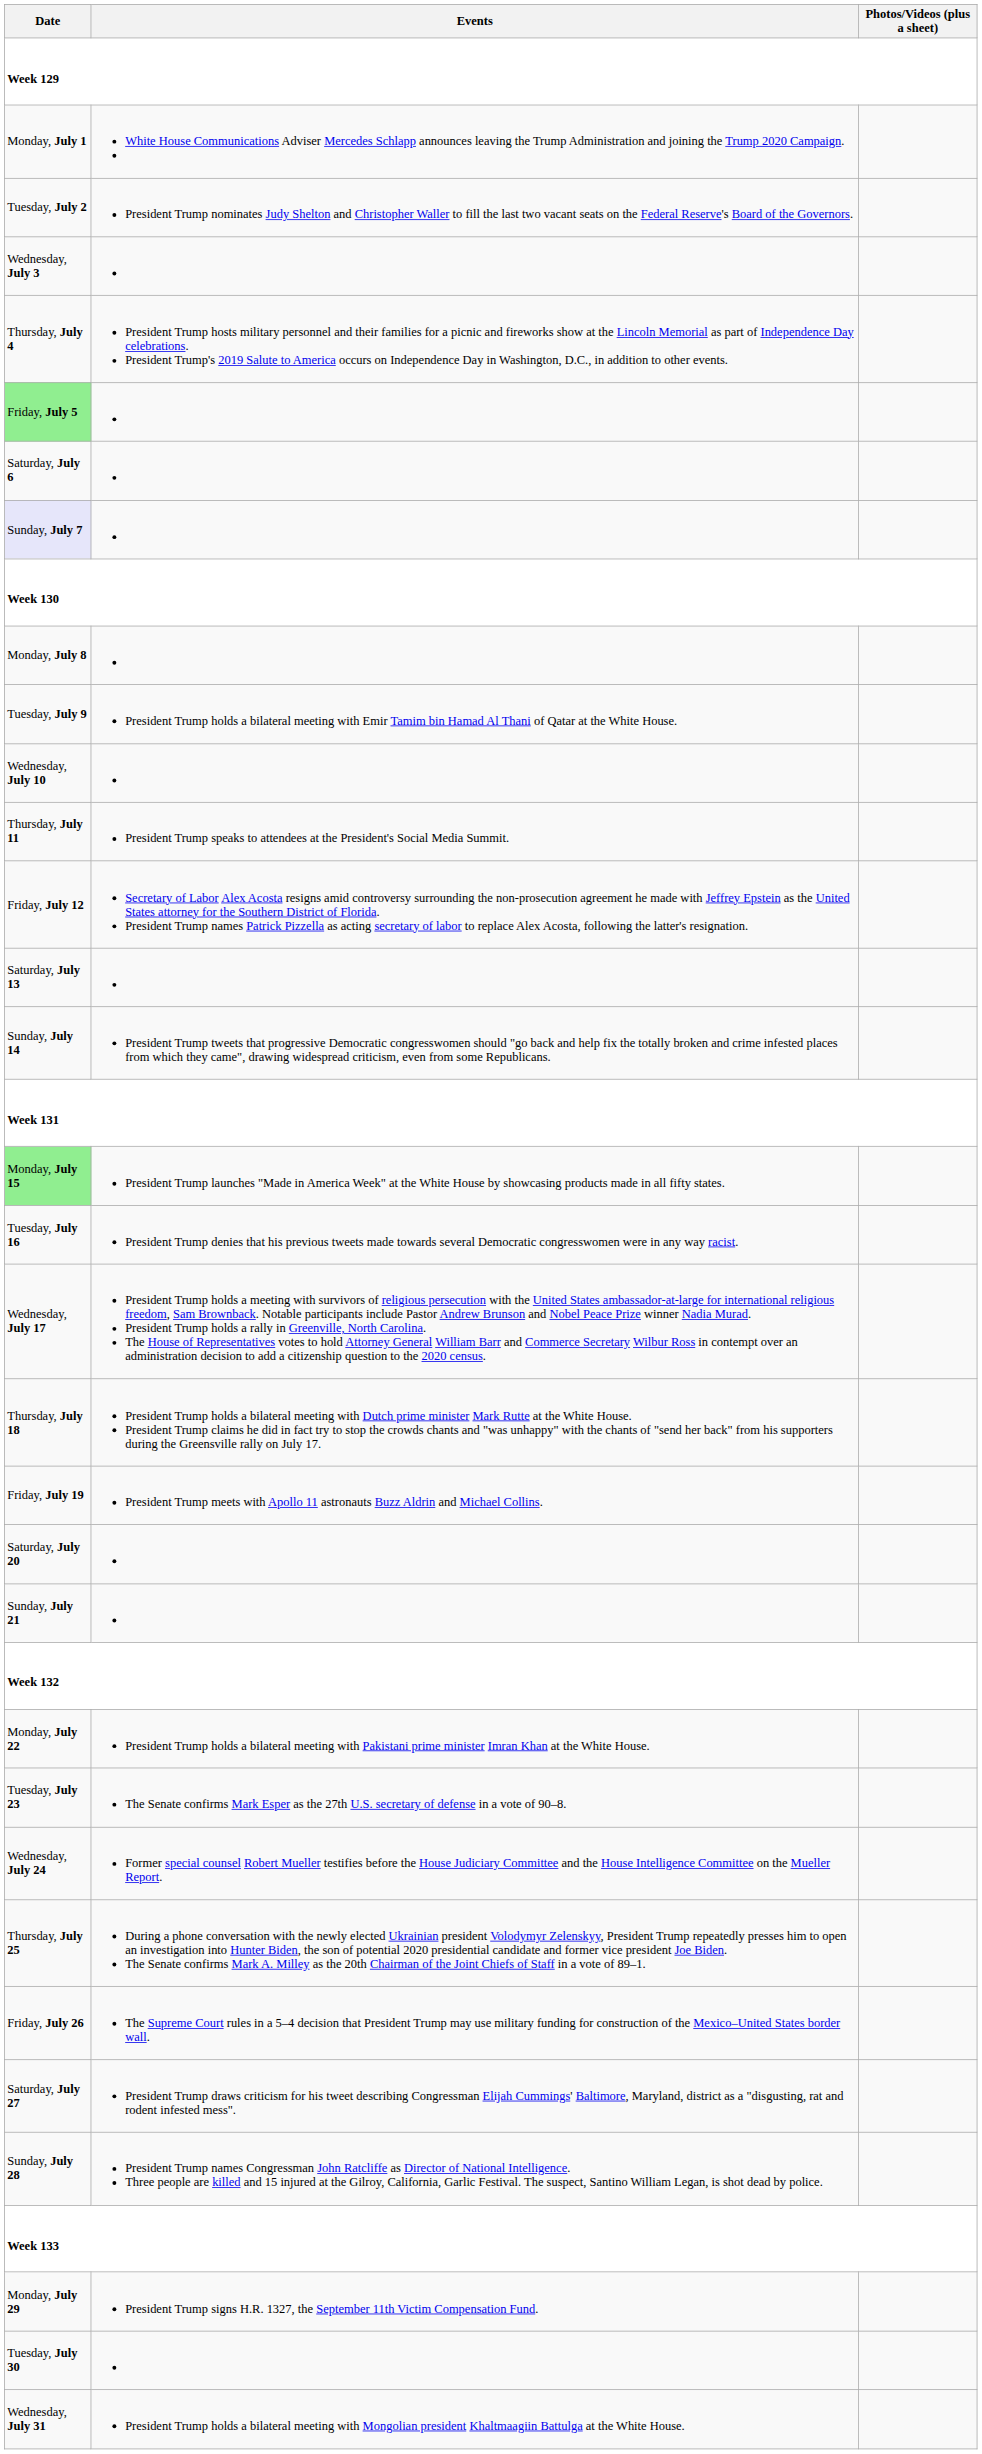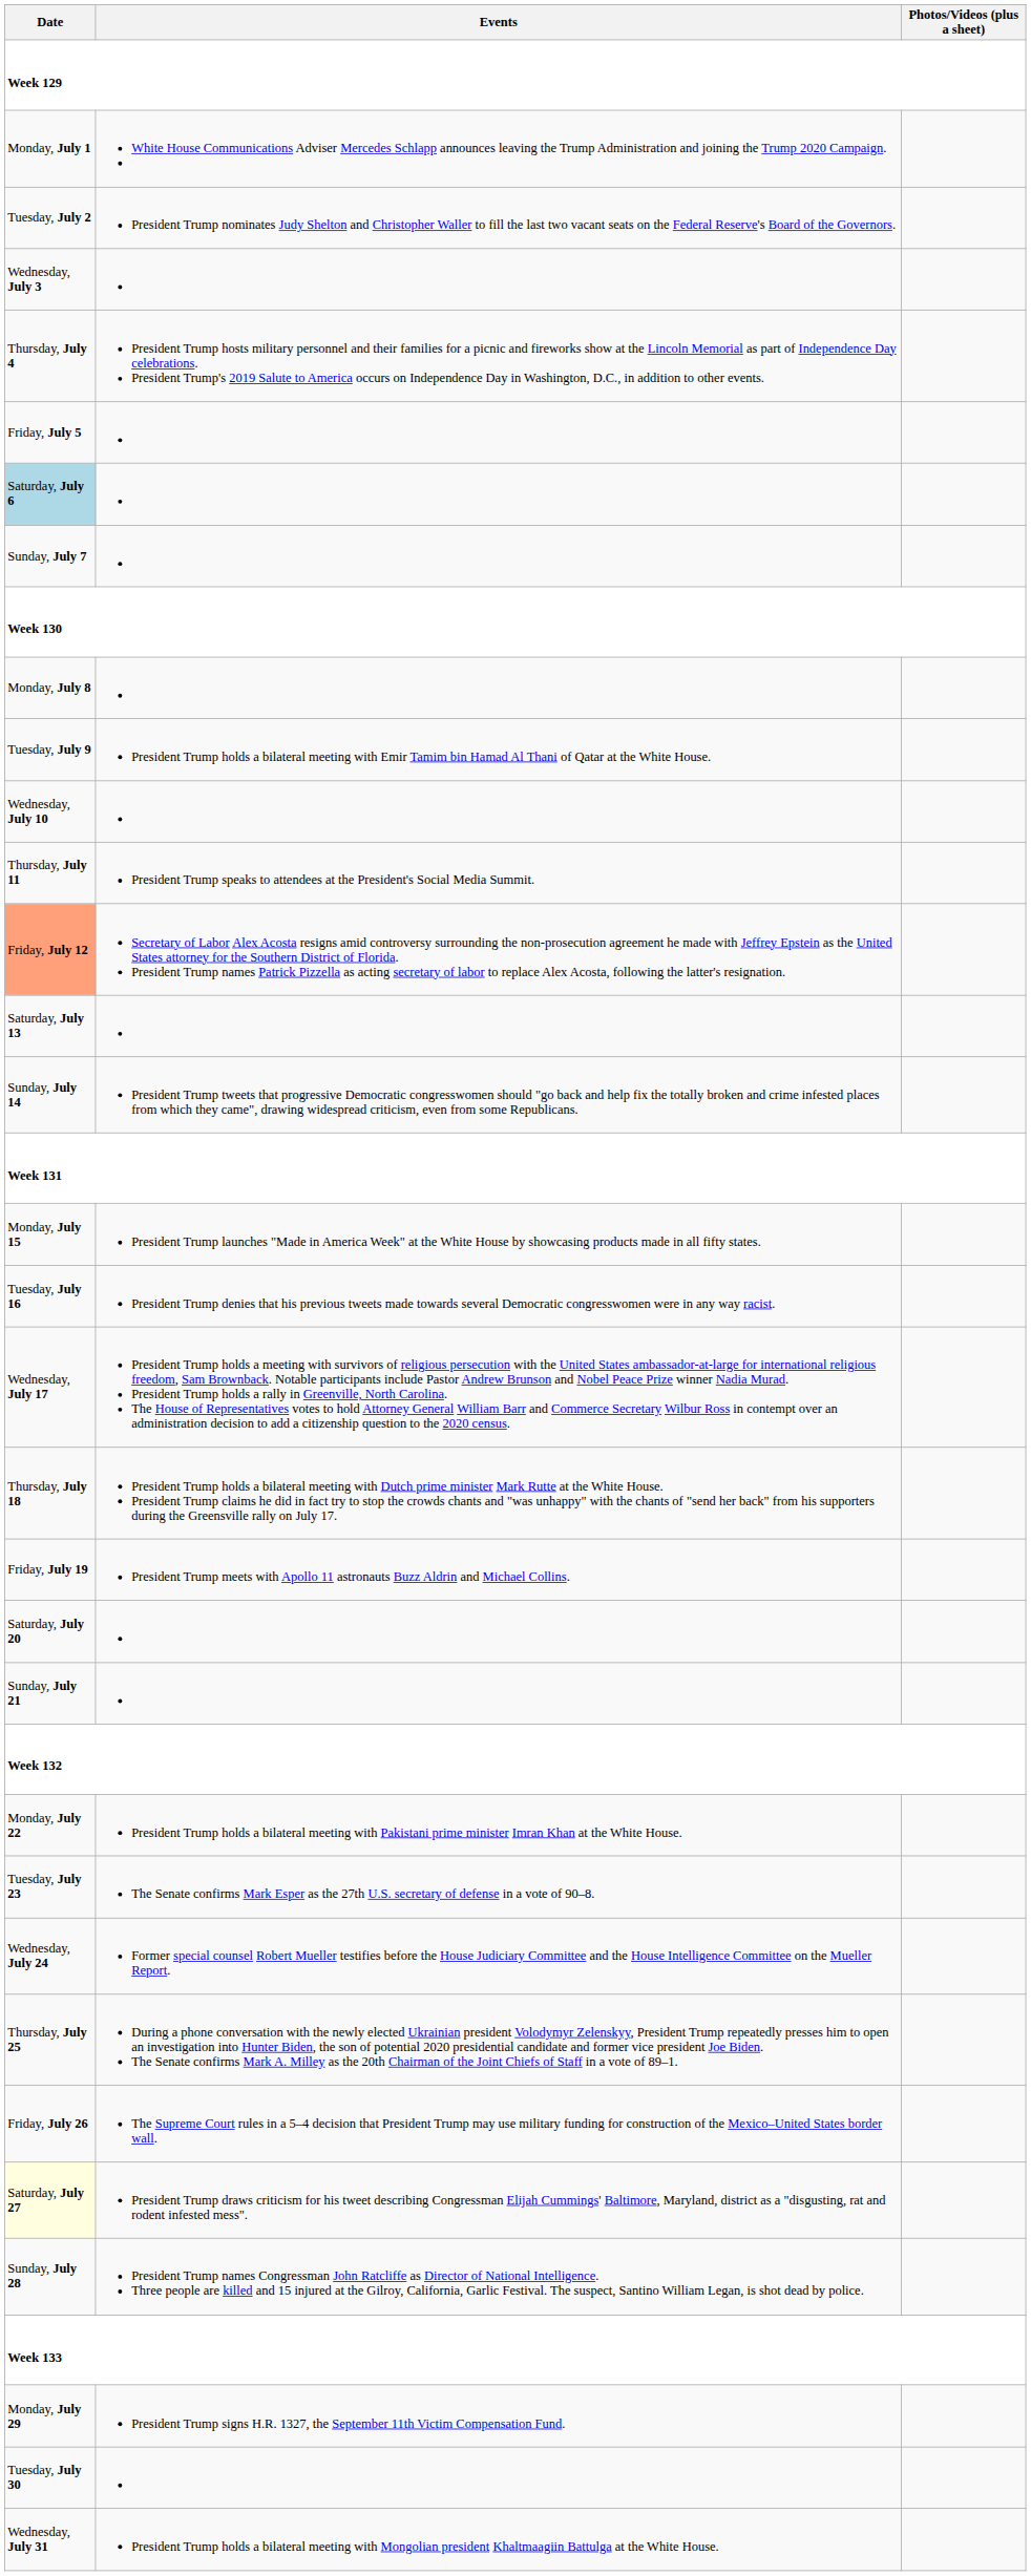Friday, July 5 | Date: lightgreen background -> no background
Saturday, July 6 | Date: no background -> lightblue background
Sunday, July 7 | Date: lavender background -> no background
Friday, July 12 | Date: no background -> lightsalmon background
Monday, July 15 | Date: lightgreen background -> no background
Saturday, July 27 | Date: no background -> lightyellow background
